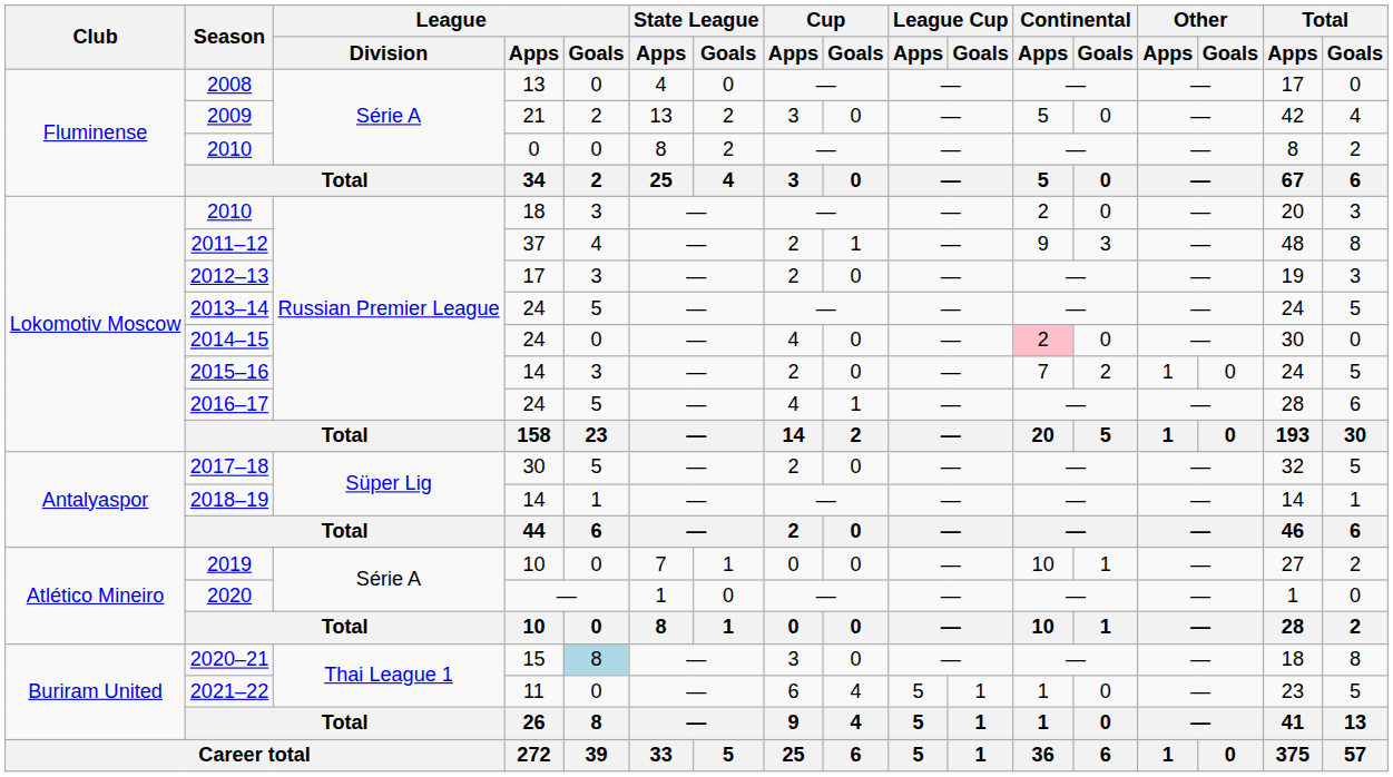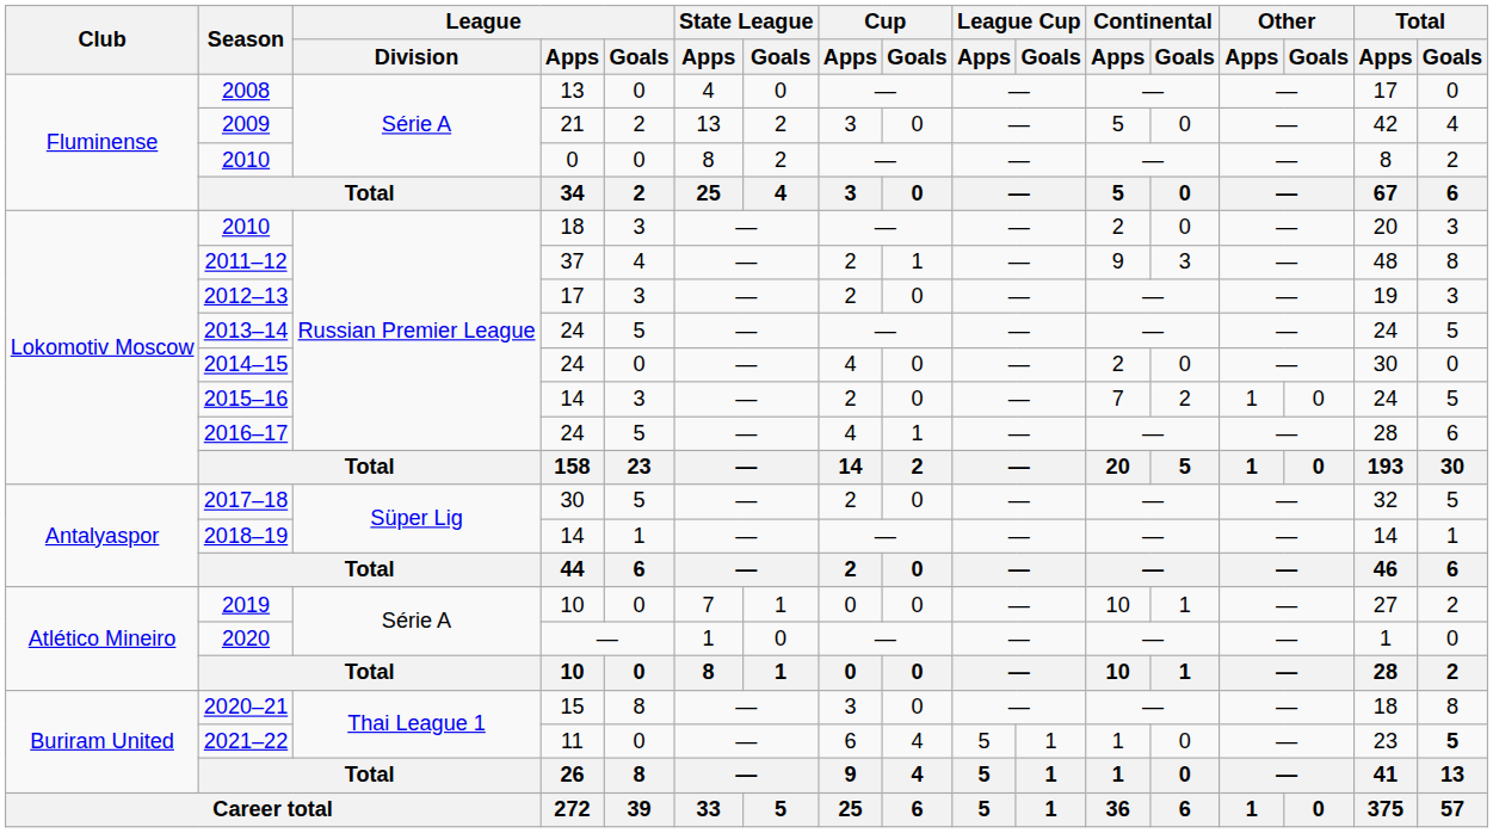2014–15 | Continental / Apps: pink background -> no background
2020–21 | League / Goals: lightblue background -> no background
2021–22 | Total / Goals: normal -> bold
